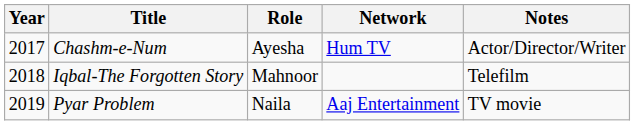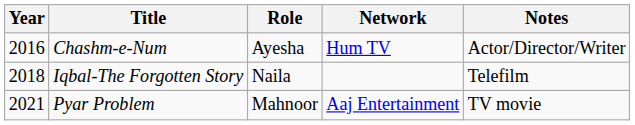Chashm-e-Num | Year: 2017 -> 2016
Iqbal-The Forgotten Story | Role: Mahnoor -> Naila
Pyar Problem | Year: 2019 -> 2021
Pyar Problem | Role: Naila -> Mahnoor
